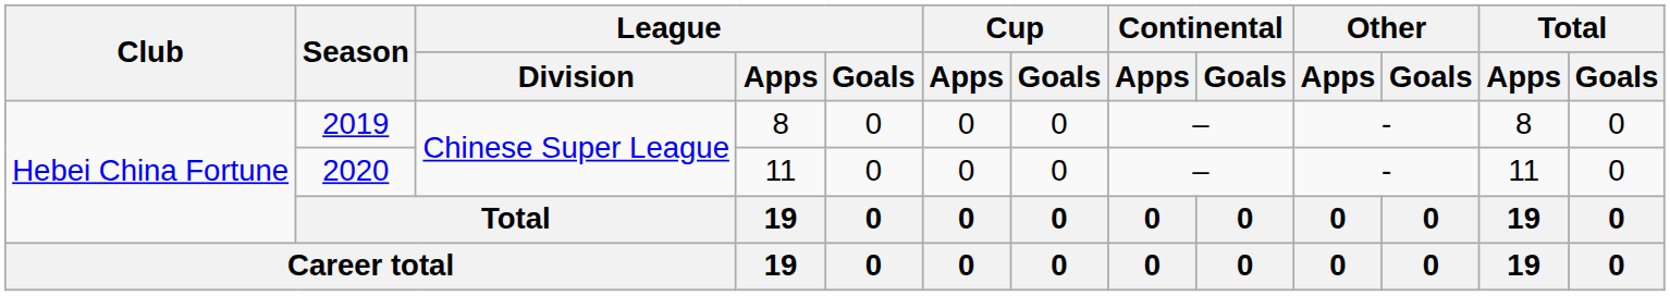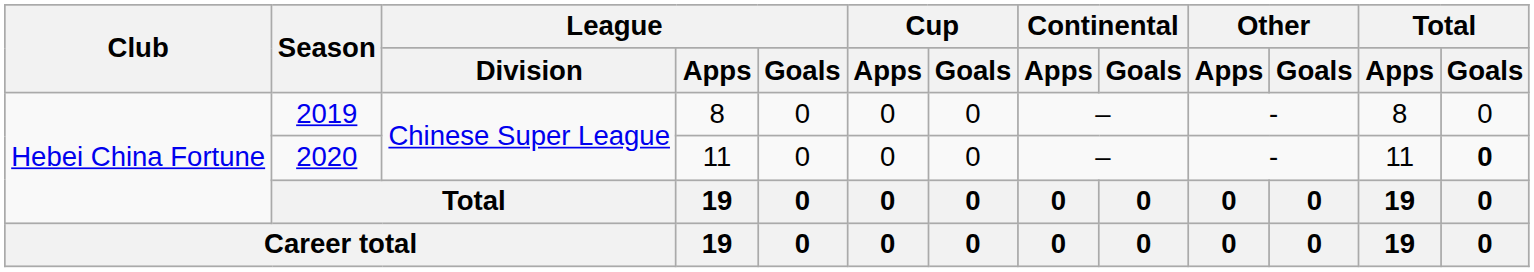2020 | Total / Goals: normal -> bold
